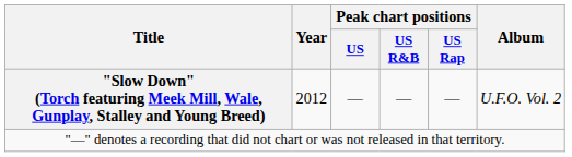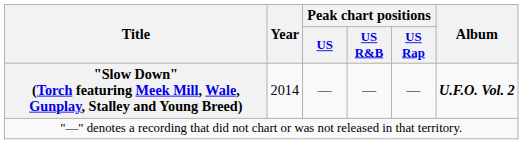row 3 | Year: 2012 -> 2014
row 3 | Album: normal -> bold
